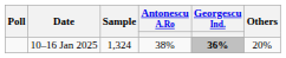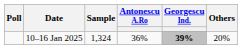10–16 Jan 2025 | Antonescu A.Ro: 38% -> 36%
10–16 Jan 2025 | Georgescu Ind.: 36% -> 39%
